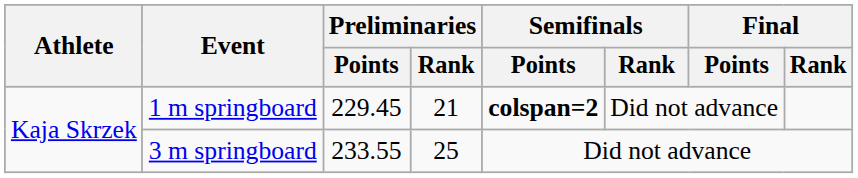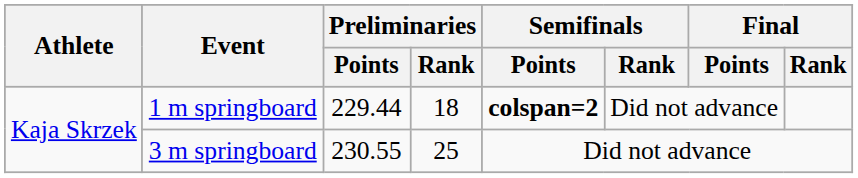1 m springboard | Preliminaries / Points: 229.45 -> 229.44
1 m springboard | Preliminaries / Rank: 21 -> 18
3 m springboard | Preliminaries / Points: 233.55 -> 230.55
